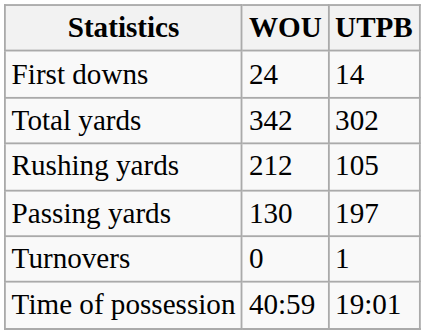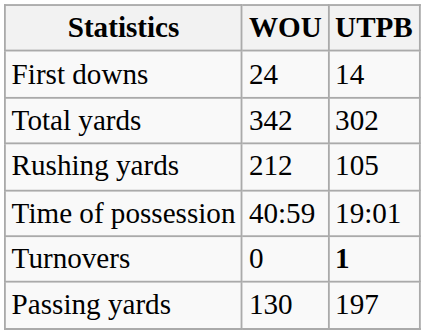rows swapped: Passing yards <-> Time of possession
Turnovers | UTPB: normal -> bold
